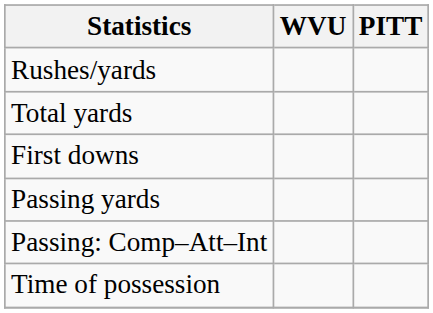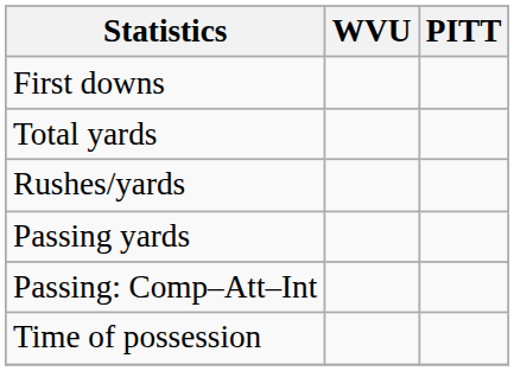rows swapped: First downs <-> Rushes/yards
